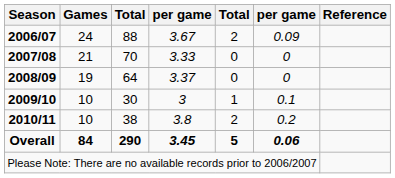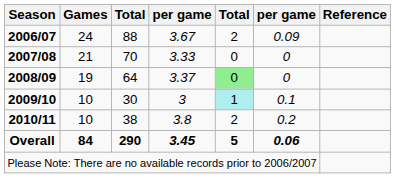2008/09 | column 5: no background -> lightgreen background
2009/10 | column 5: no background -> paleturquoise background
